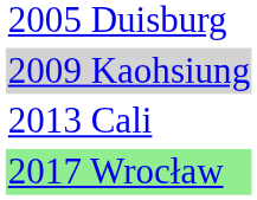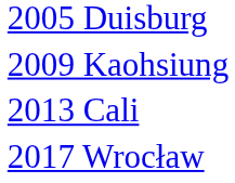2009 Kaohsiung | column 1: lightgrey background -> no background
2017 Wrocław | column 1: lightgreen background -> no background
